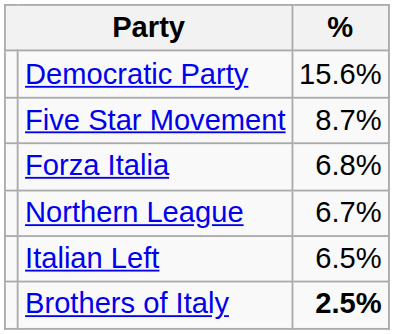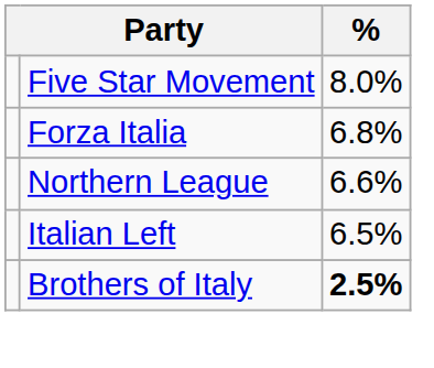- row: Democratic Party | 15.6%
Five Star Movement | %: 8.7% -> 8.0%
Northern League | %: 6.7% -> 6.6%
